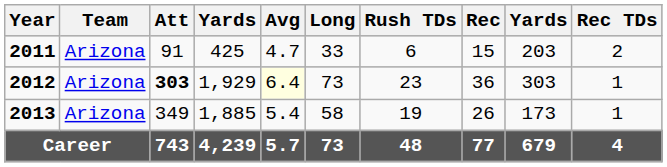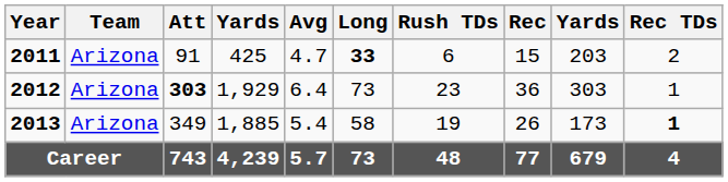2011 | Long: normal -> bold
2012 | Avg: lightyellow background -> no background
2013 | Rec TDs: normal -> bold
